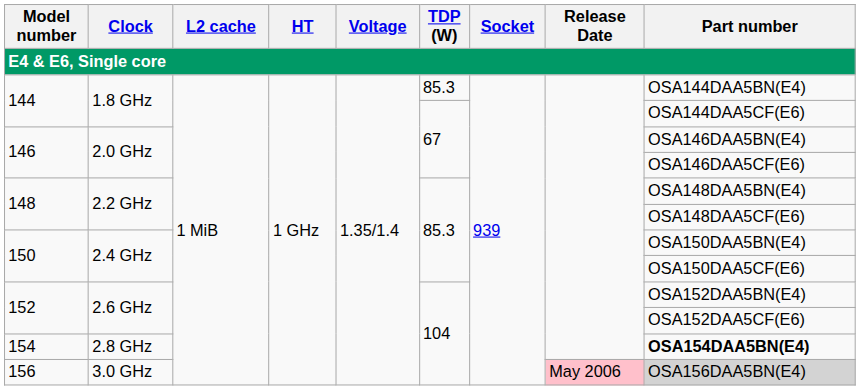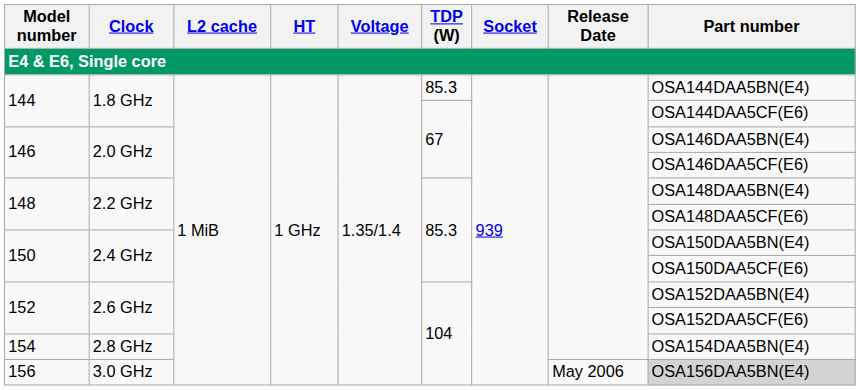154 | Part number: bold -> normal
156 | Release Date: pink background -> no background
